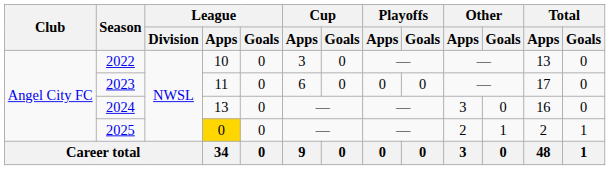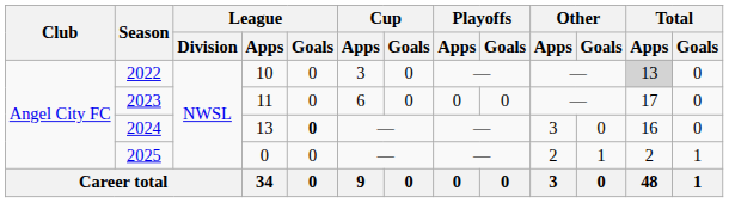2022 | Total / Apps: no background -> lightgrey background
2024 | League / Goals: normal -> bold
2025 | League / Apps: gold background -> no background
